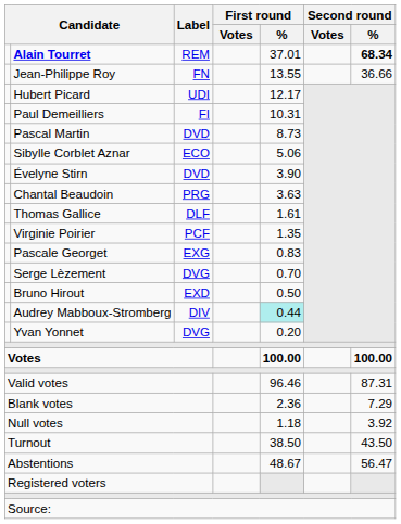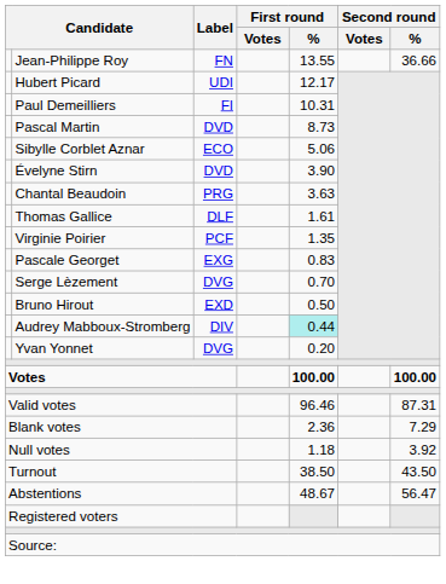- row: Alain Tourret | REM | 37.01 | 68.34
